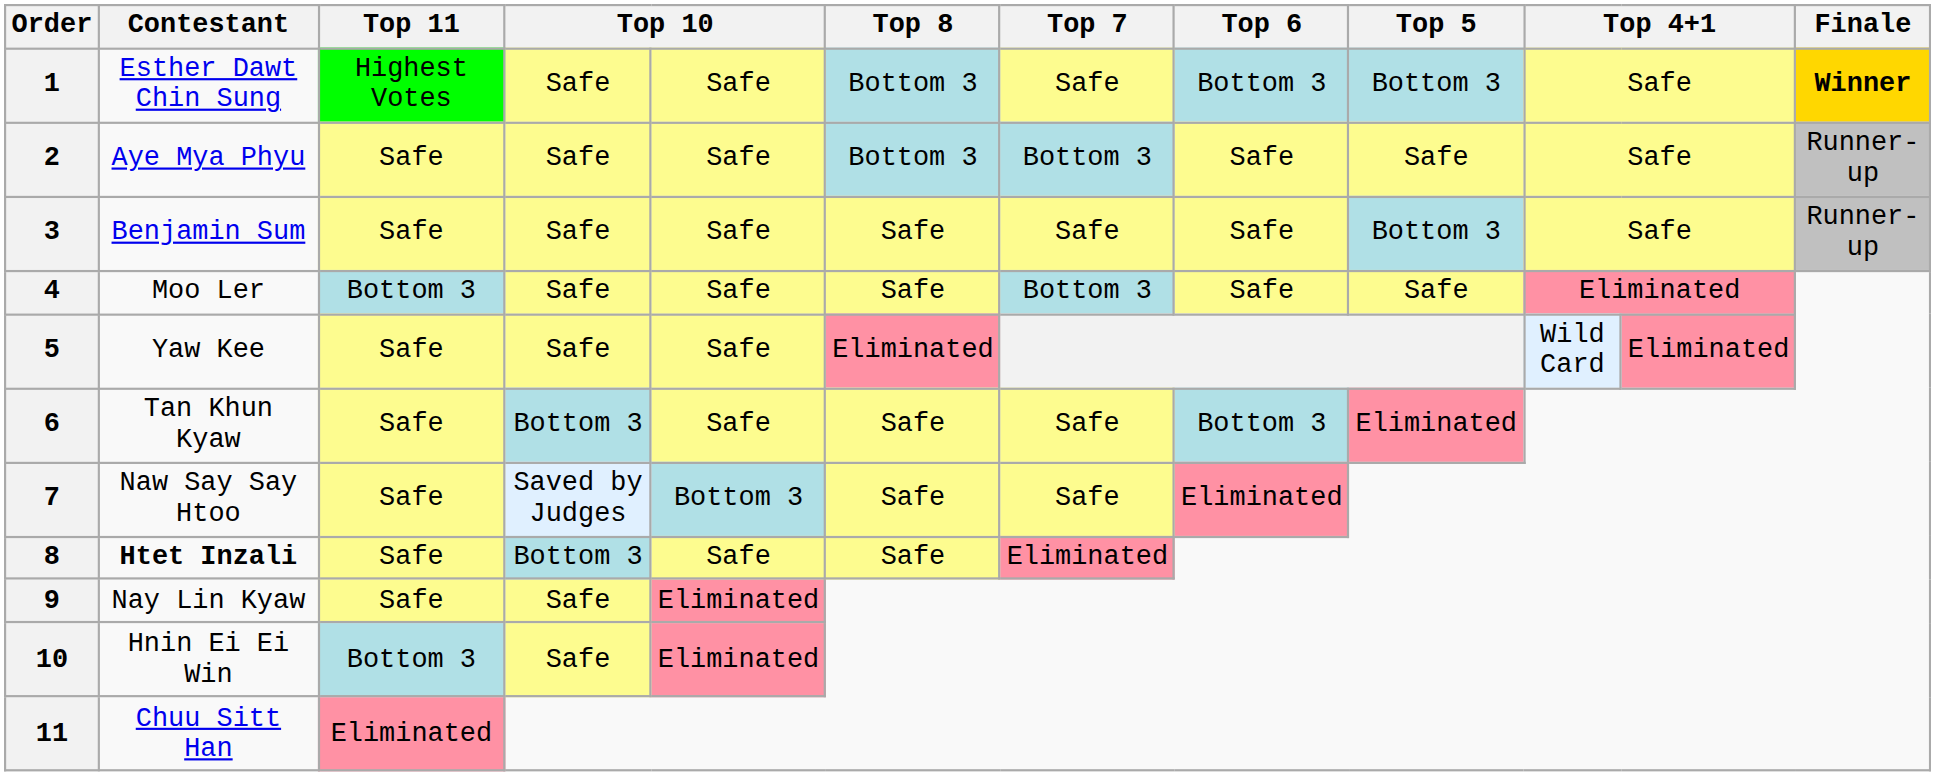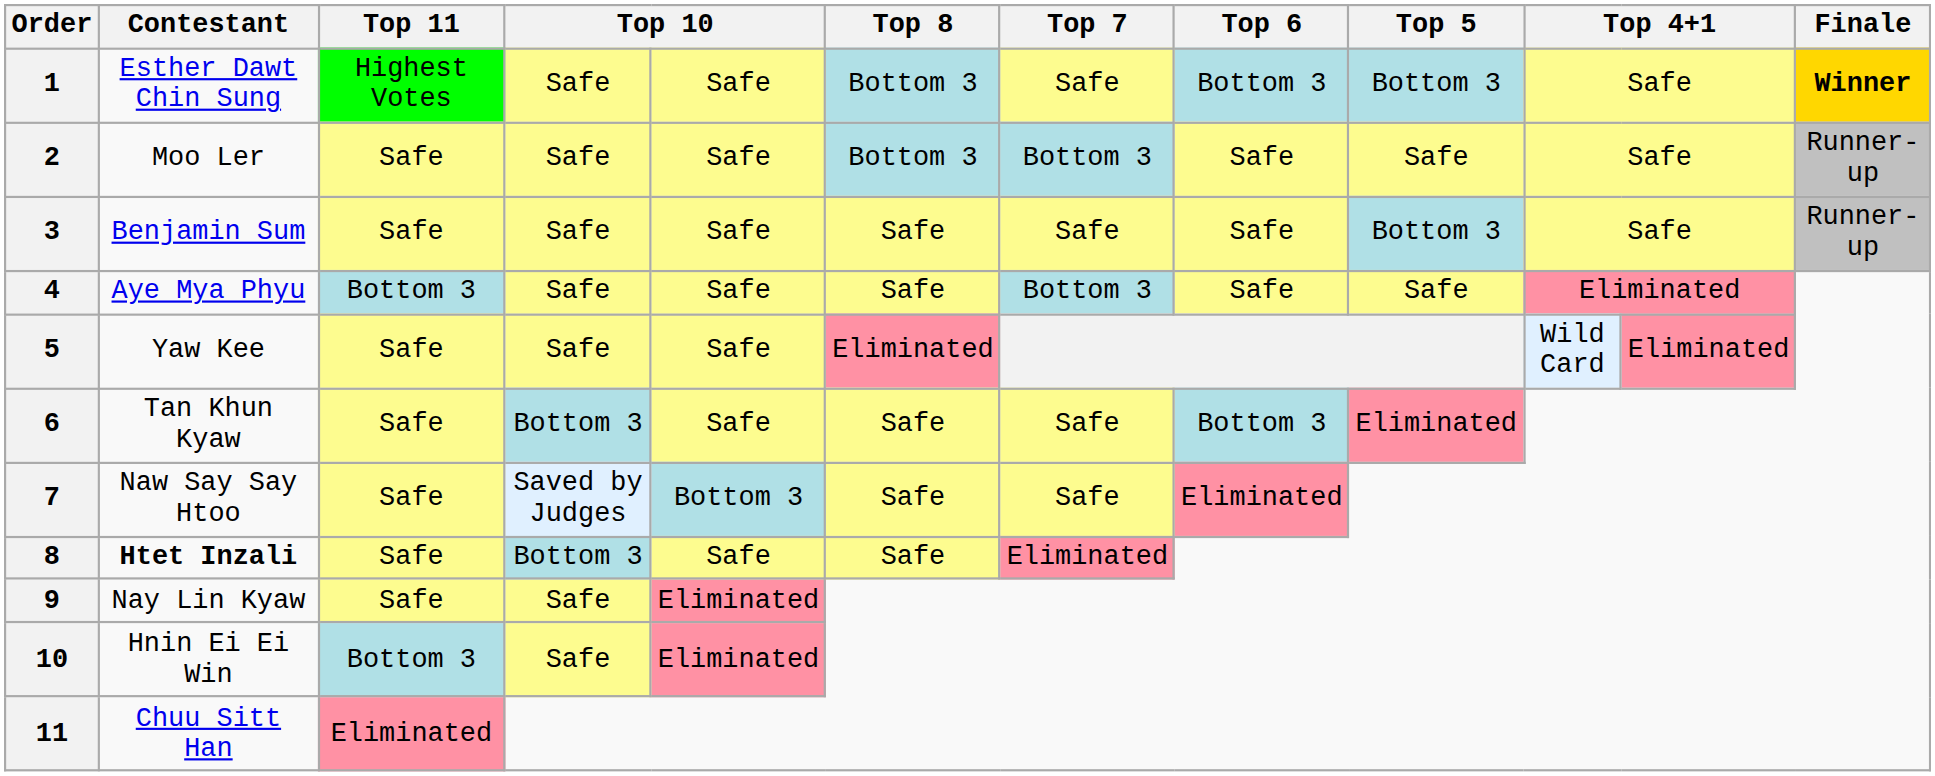2 | Contestant: Aye Mya Phyu -> Moo Ler
4 | Contestant: Moo Ler -> Aye Mya Phyu
